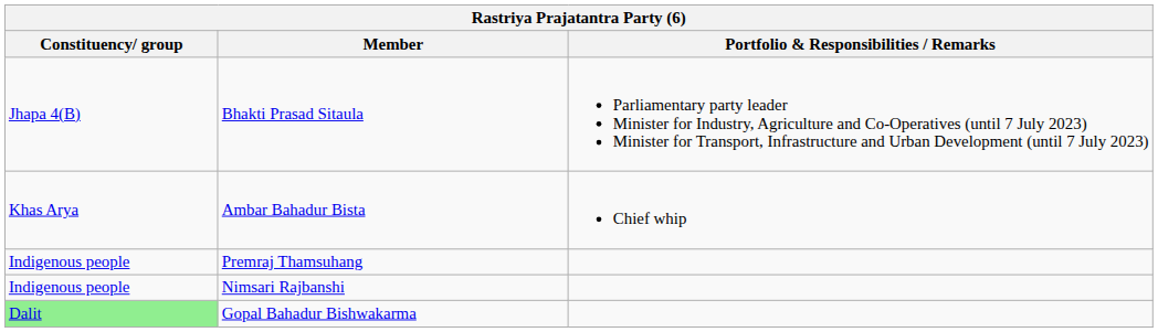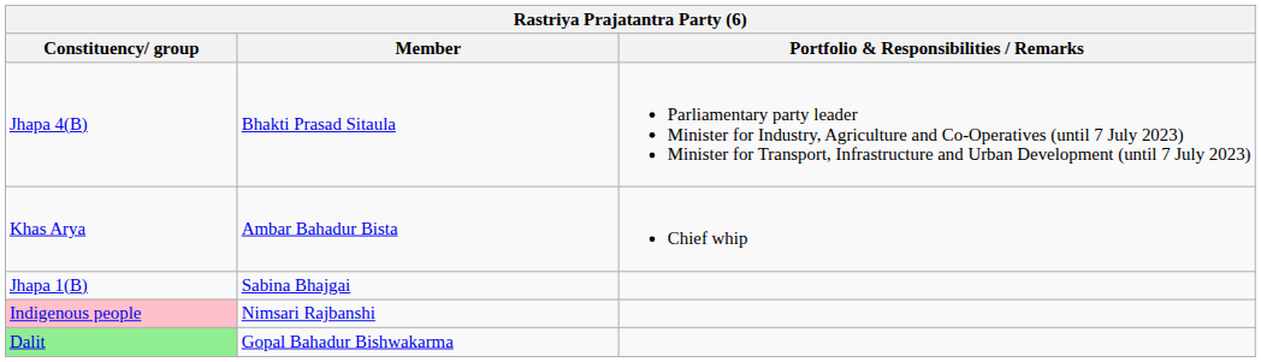+ row: Jhapa 1(B) | Sabina Bhajgai
- row: Indigenous people | Premraj Thamsuhang
Nimsari Rajbanshi | Constituency/ group: no background -> pink background
